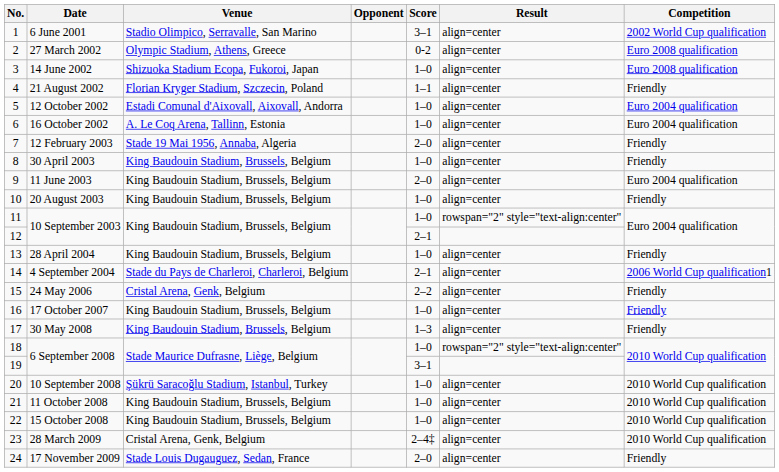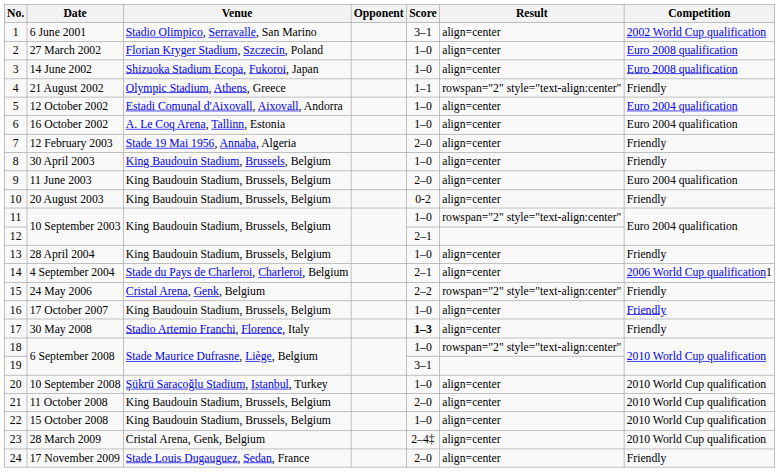27 March 2002 | Venue: Olympic Stadium, Athens, Greece -> Florian Kryger Stadium, Szczecin, Poland
27 March 2002 | Score: 0-2 -> 1–0
21 August 2002 | Venue: Florian Kryger Stadium, Szczecin, Poland -> Olympic Stadium, Athens, Greece
21 August 2002 | Result: align=center -> rowspan="2" style="text-align:center"
20 August 2003 | Score: 1–0 -> 0-2
24 May 2006 | Result: align=center -> rowspan="2" style="text-align:center"
30 May 2008 | Venue: King Baudouin Stadium, Brussels, Belgium -> Stadio Artemio Franchi, Florence, Italy
30 May 2008 | Score: normal -> bold
11 October 2008 | Score: 1–0 -> 2–0
